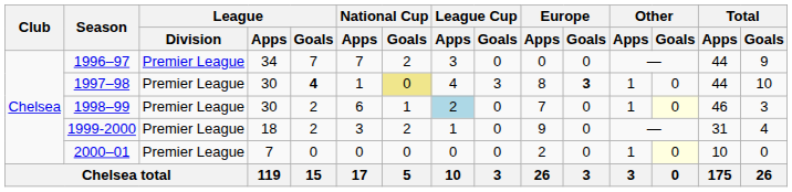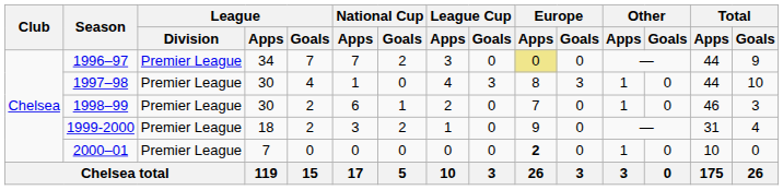1996–97 | Europe / Apps: no background -> khaki background
1997–98 | League / Goals: bold -> normal
1997–98 | National Cup / Goals: khaki background -> no background
1997–98 | Europe / Goals: bold -> normal
1998–99 | League Cup / Apps: lightblue background -> no background
1998–99 | Other / Goals: lightyellow background -> no background
2000–01 | Europe / Apps: normal -> bold
2000–01 | Other / Goals: lightyellow background -> no background
